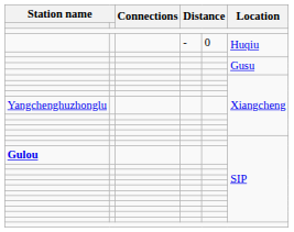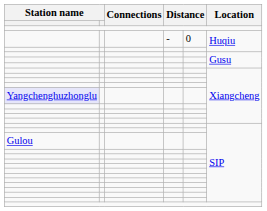Yangchenghuzhonglu | column 1: no background -> lavender background
Gulou | column 1: bold -> normal
